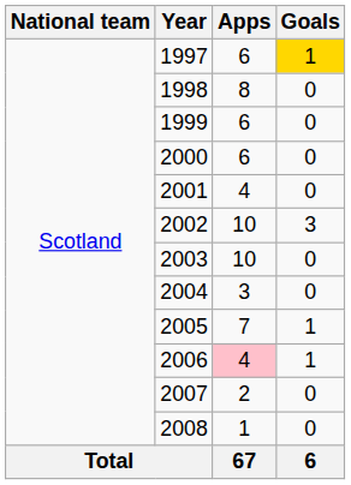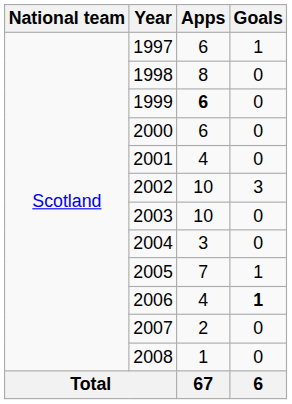1997 | Goals: gold background -> no background
1999 | Apps: normal -> bold
2006 | Apps: pink background -> no background
2006 | Goals: normal -> bold
